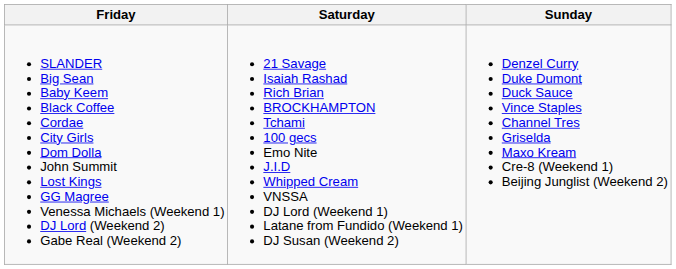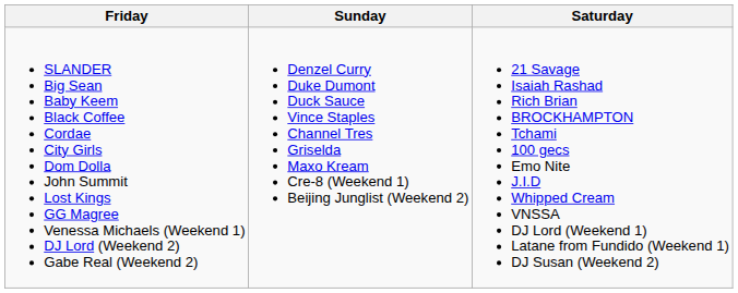columns swapped: Saturday <-> Sunday
